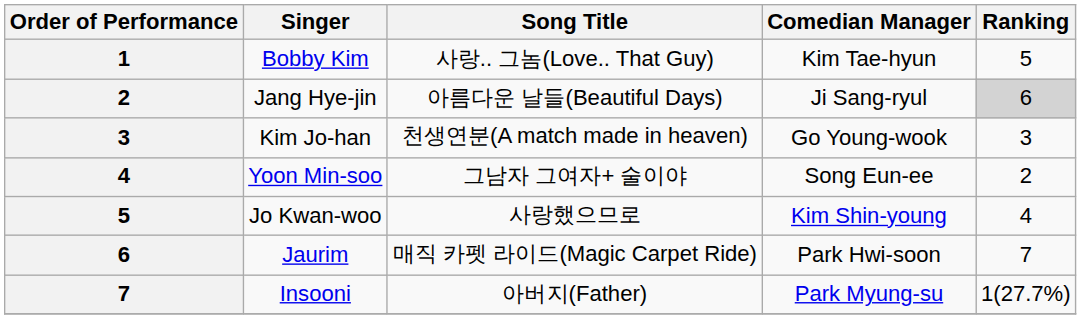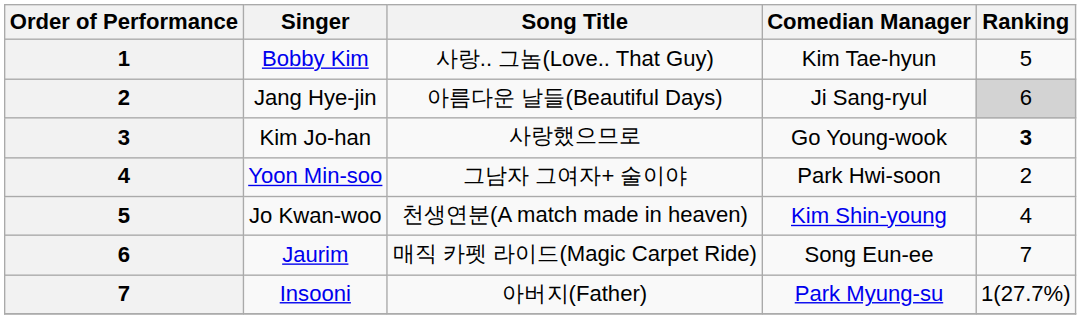Kim Jo-han | Song Title: 천생연분(A match made in heaven) -> 사랑했으므로
Kim Jo-han | Ranking: normal -> bold
Yoon Min-soo | Comedian Manager: Song Eun-ee -> Park Hwi-soon
Jo Kwan-woo | Song Title: 사랑했으므로 -> 천생연분(A match made in heaven)
Jaurim | Comedian Manager: Park Hwi-soon -> Song Eun-ee
